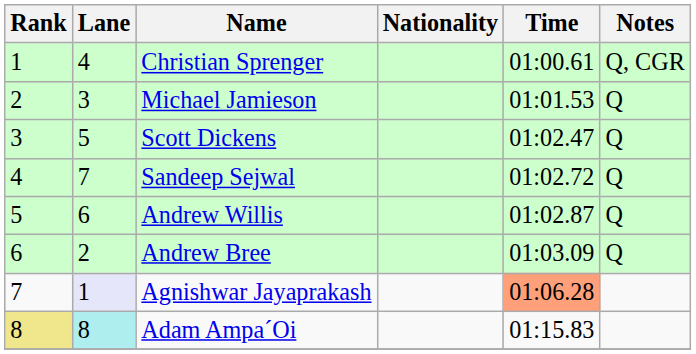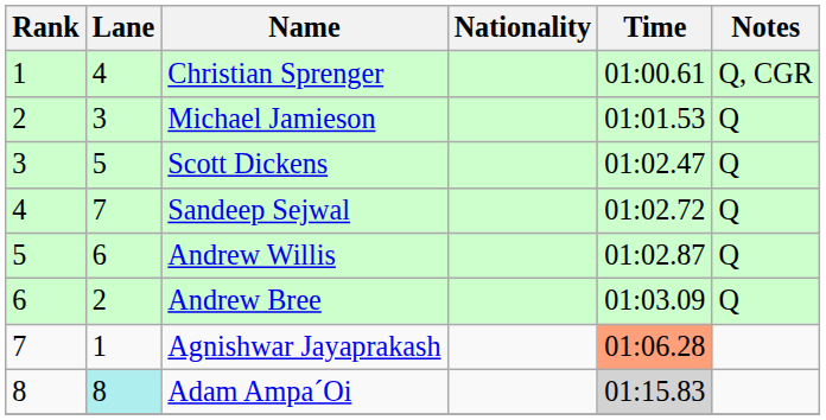Agnishwar Jayaprakash | Lane: lavender background -> no background
Adam Ampa´Oi | Rank: khaki background -> no background
Adam Ampa´Oi | Time: no background -> lightgrey background
